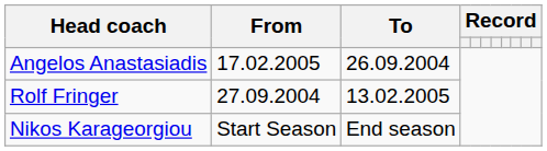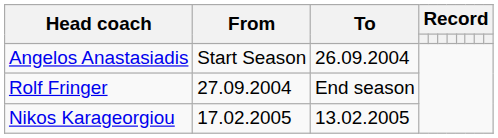Angelos Anastasiadis | From: 17.02.2005 -> Start Season
Rolf Fringer | To: 13.02.2005 -> End season
Nikos Karageorgiou | From: Start Season -> 17.02.2005
Nikos Karageorgiou | To: End season -> 13.02.2005
